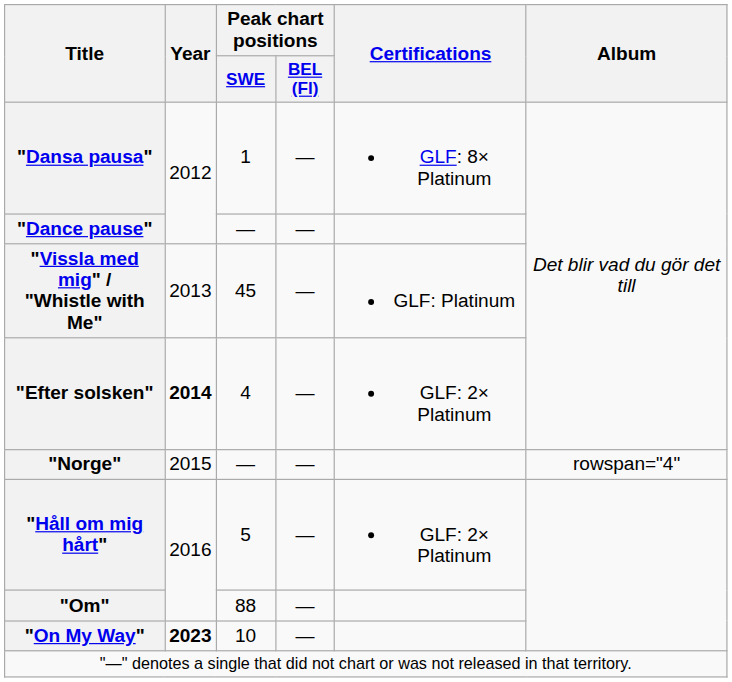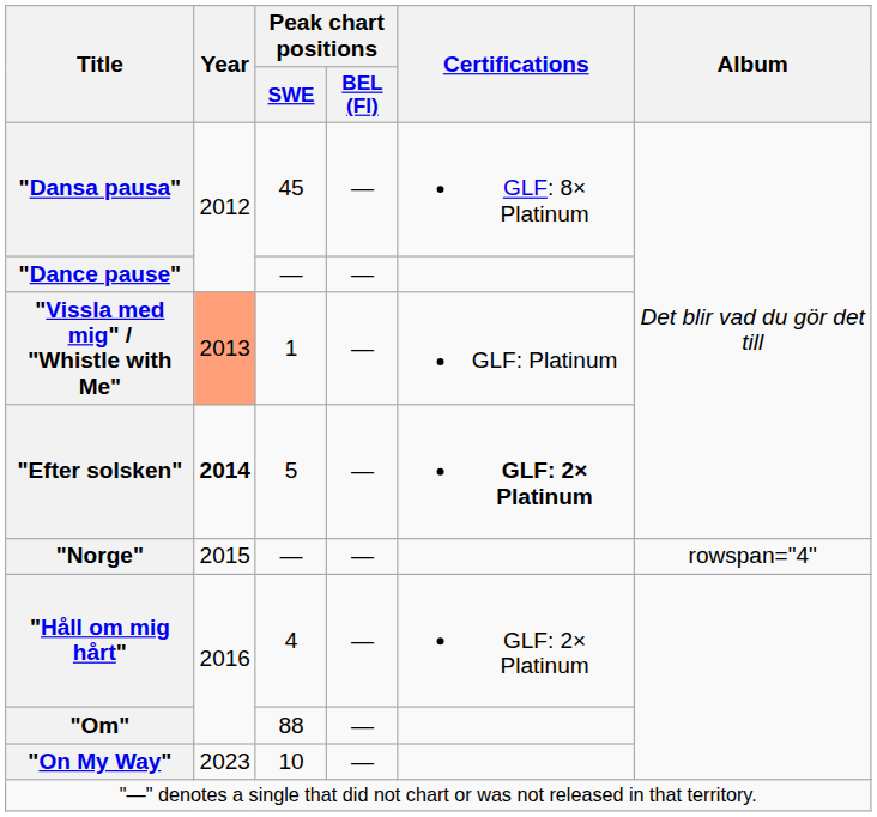"Dansa pausa" | Peak chart positions / SWE: 1 -> 45
"Vissla med mig" / "Whistle with Me" | Year: no background -> lightsalmon background
"Vissla med mig" / "Whistle with Me" | Peak chart positions / SWE: 45 -> 1
"Efter solsken" | Peak chart positions / SWE: 4 -> 5
"Efter solsken" | Certifications: normal -> bold
"Håll om mig hårt" | Peak chart positions / SWE: 5 -> 4
"On My Way" | Year: bold -> normal
